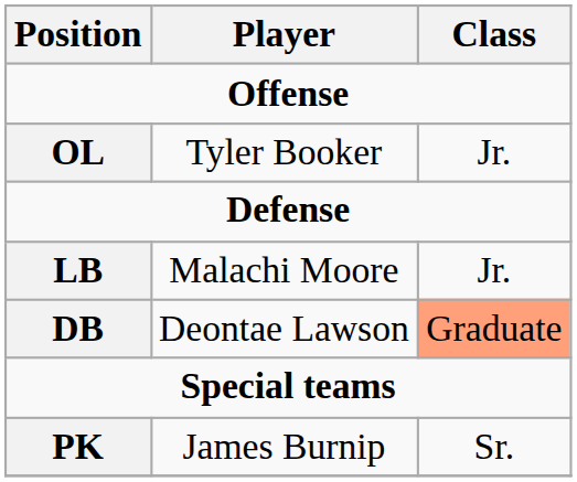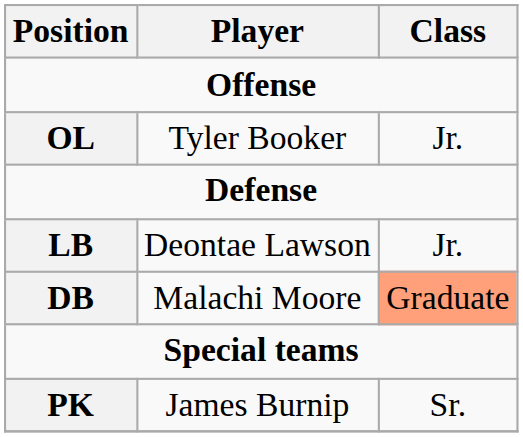LB | Player: Malachi Moore -> Deontae Lawson
DB | Player: Deontae Lawson -> Malachi Moore
